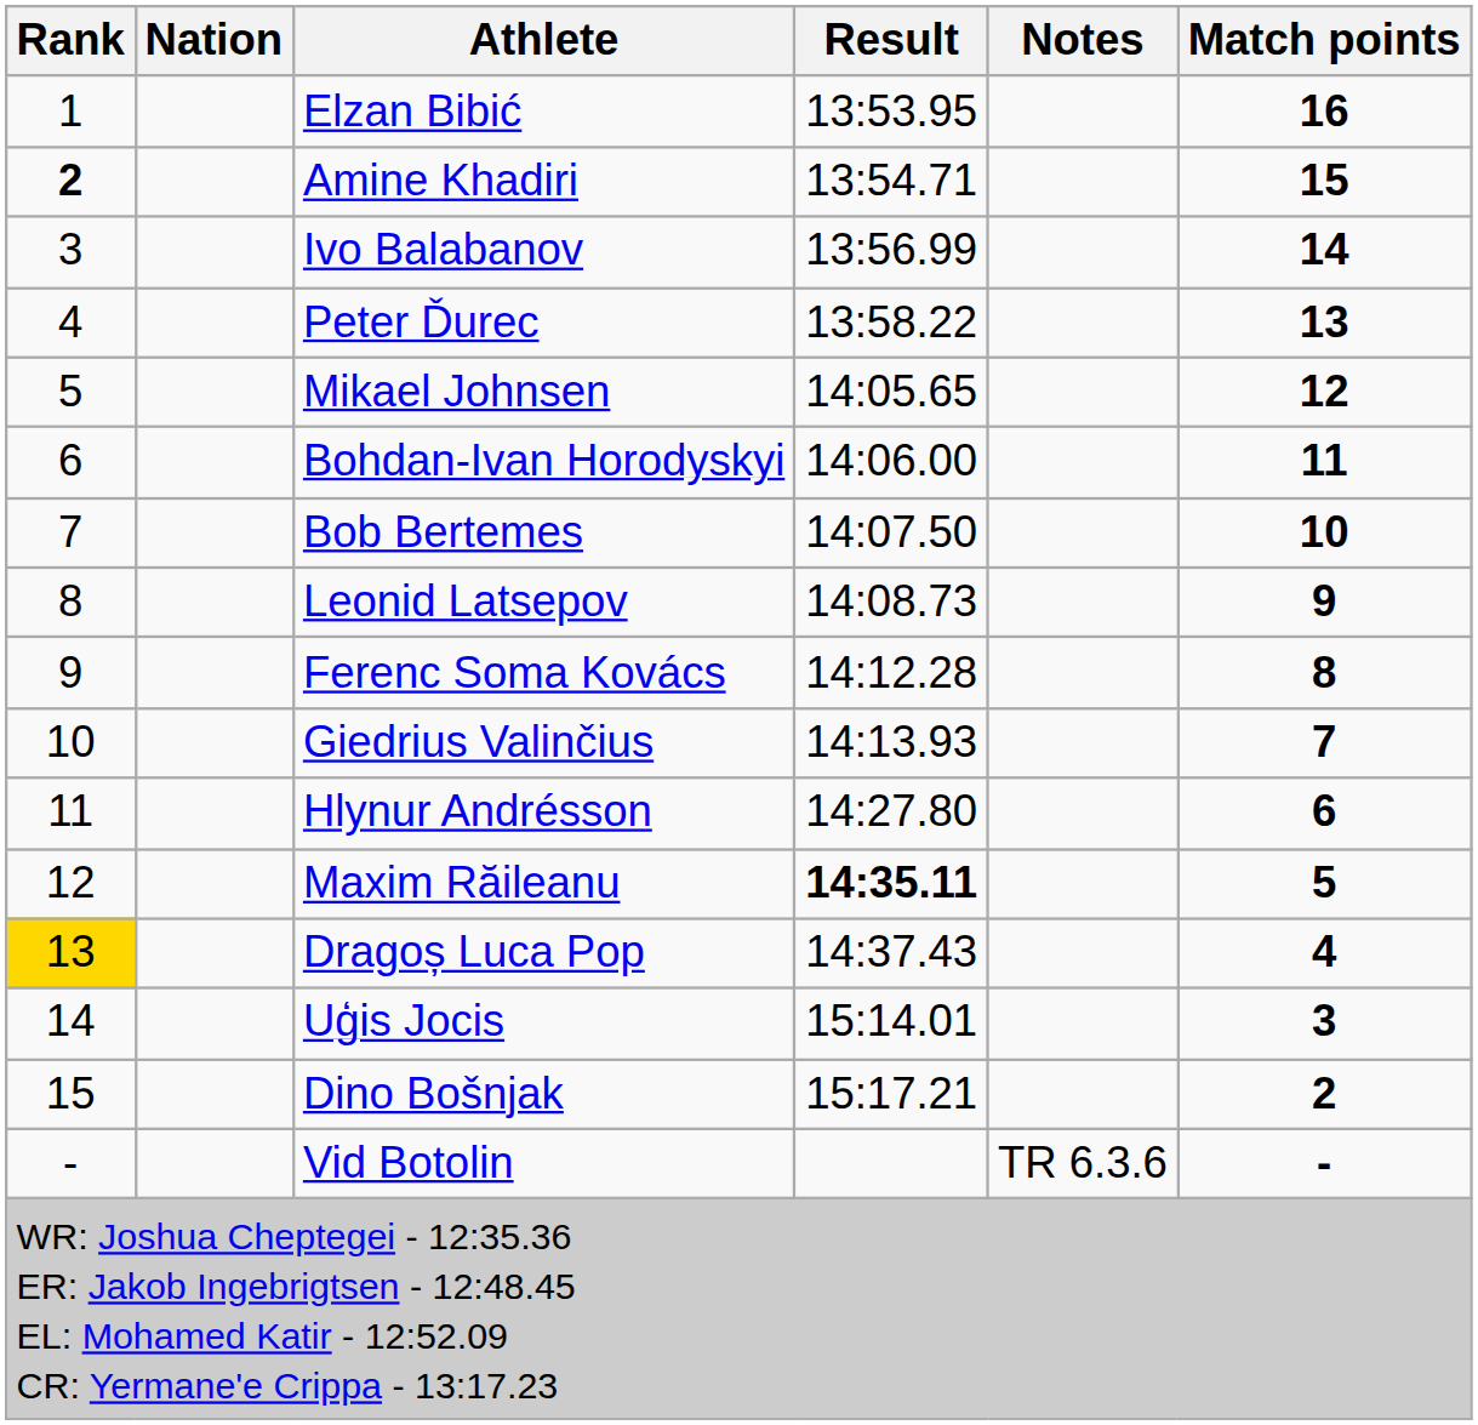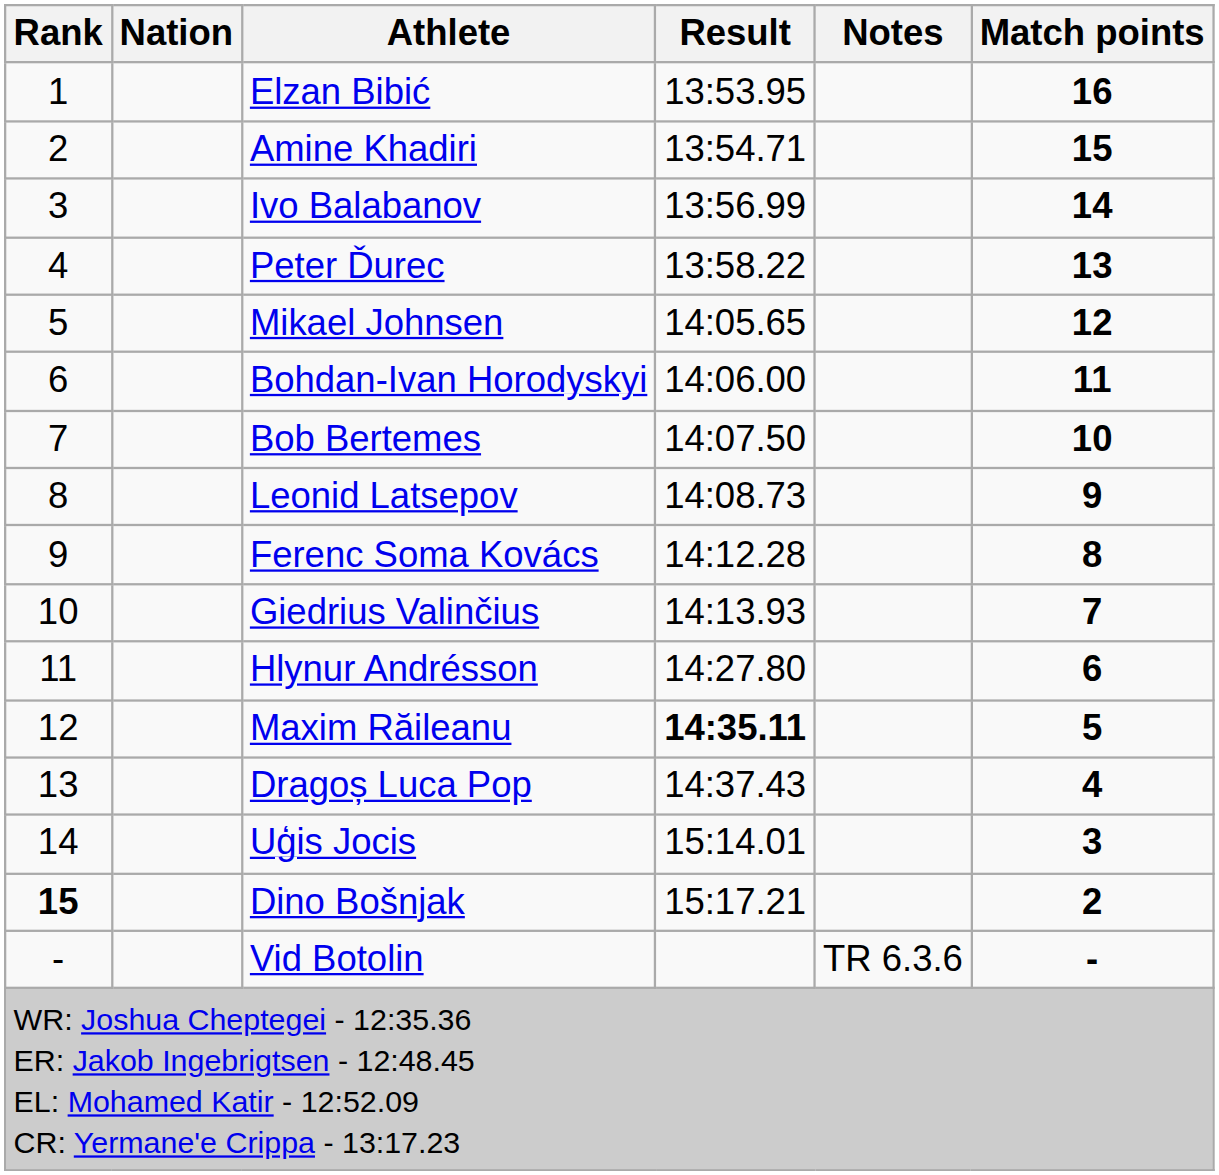Amine Khadiri | Rank: bold -> normal
Dragoș Luca Pop | Rank: gold background -> no background
Dino Bošnjak | Rank: normal -> bold
